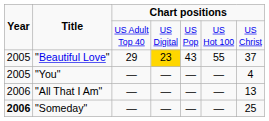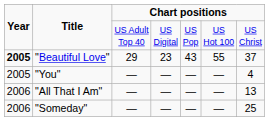"Beautiful Love" | Year: normal -> bold
"Beautiful Love" | column 4: gold background -> no background
"Someday" | Year: bold -> normal
